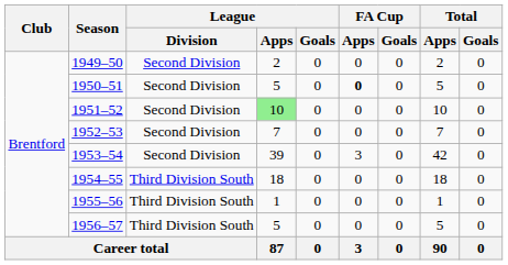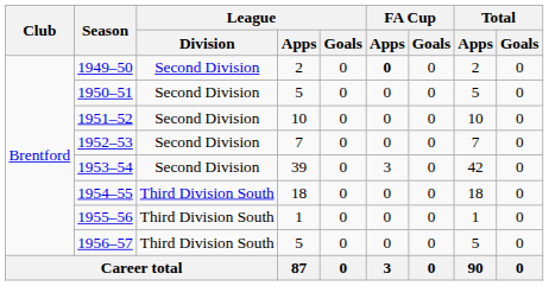1949–50 | FA Cup / Apps: normal -> bold
1950–51 | FA Cup / Apps: bold -> normal
1951–52 | League / Apps: lightgreen background -> no background
